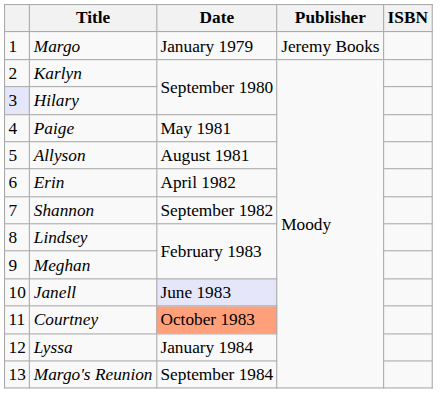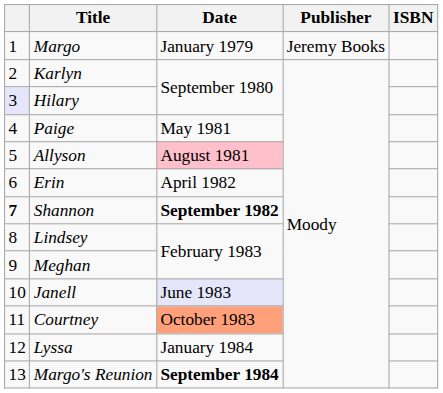Allyson | Date: no background -> pink background
Shannon | column 1: normal -> bold
Shannon | Date: normal -> bold
Margo's Reunion | Date: normal -> bold
